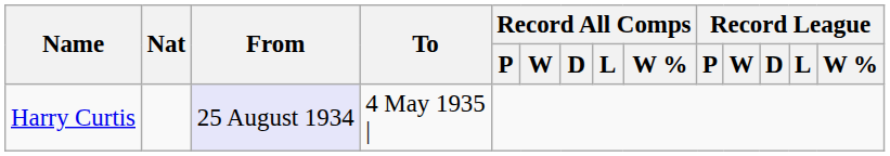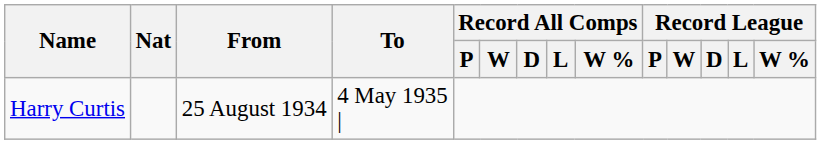Harry Curtis | From: lavender background -> no background
